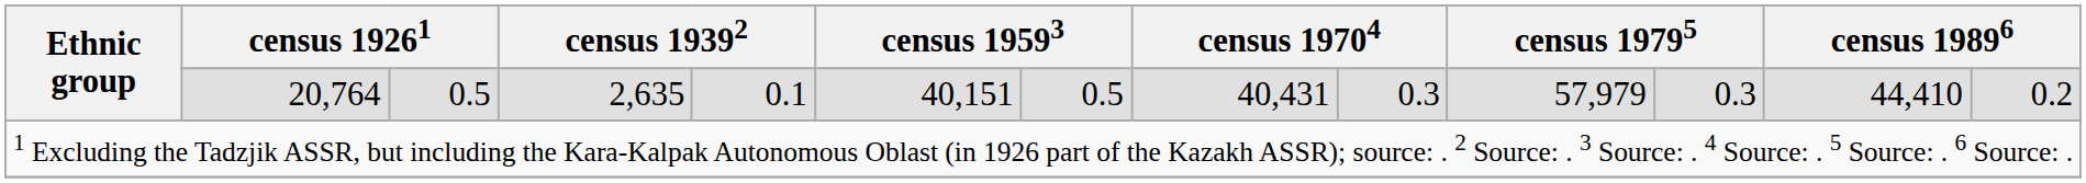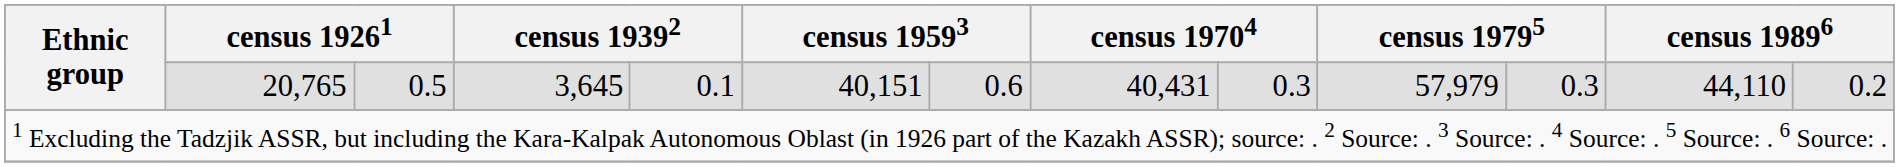row 2 | column 2: 20,764 -> 20,765
row 2 | column 4: 2,635 -> 3,645
row 2 | column 7: 0.5 -> 0.6
row 2 | column 12: 44,410 -> 44,110
